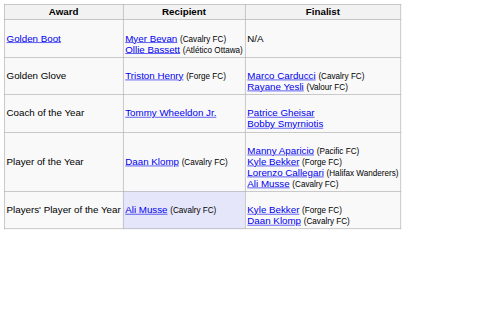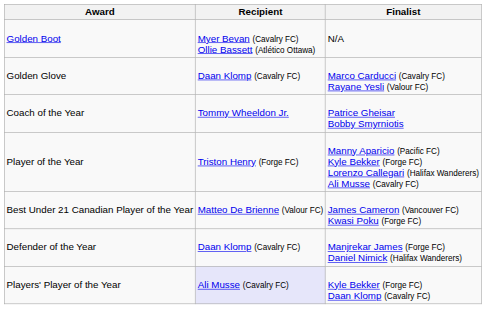Golden Glove | Recipient: Triston Henry (Forge FC) -> Daan Klomp (Cavalry FC)
Player of the Year | Recipient: Daan Klomp (Cavalry FC) -> Triston Henry (Forge FC)
+ row: Best Under 21 Canadian Player of the Year | Matteo De Brienne (Valour FC) | James Cameron (Vancouver FC) Kwasi Poku (Forge FC)
+ row: Defender of the Year | Daan Klomp (Cavalry FC) | Manjrekar James (Forge FC) Daniel Nimick (Halifax Wanderers)
